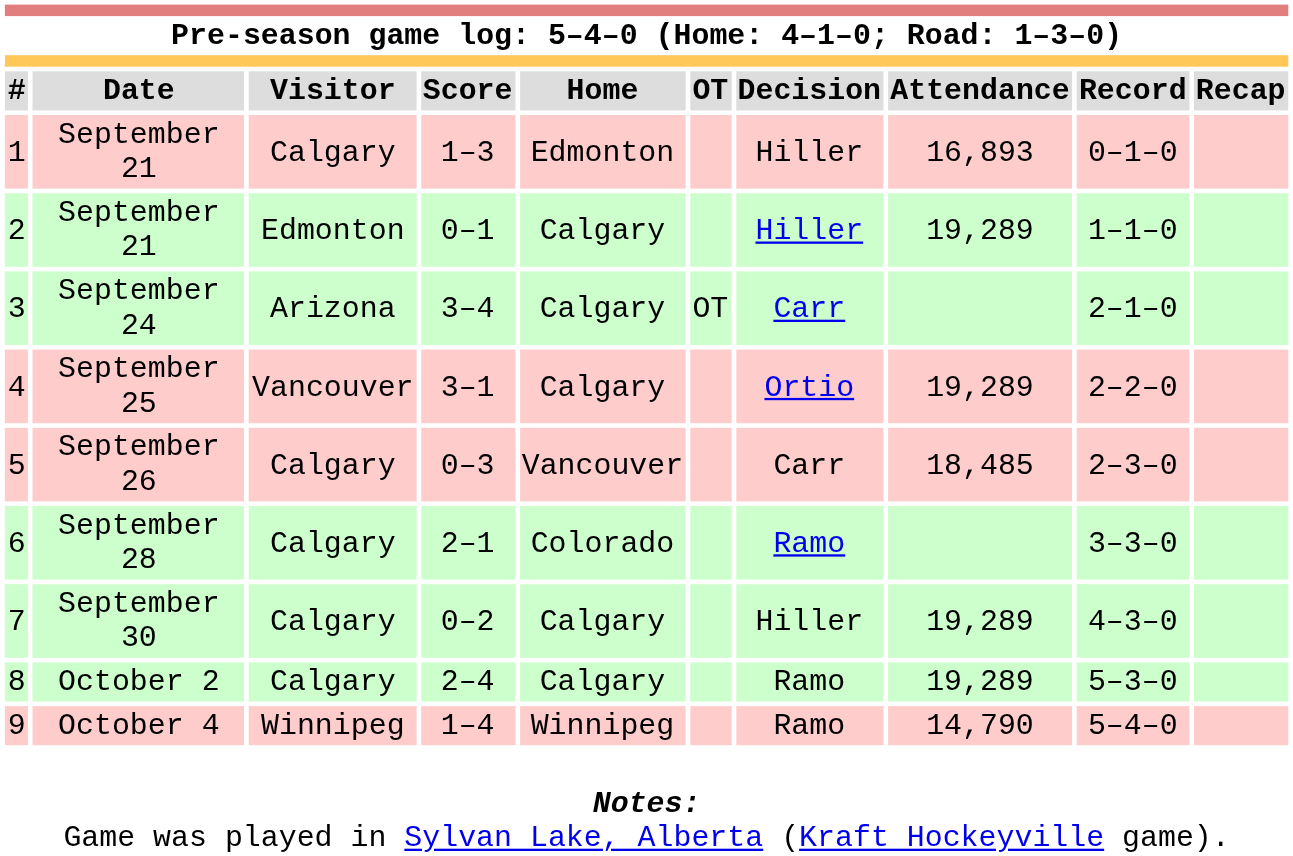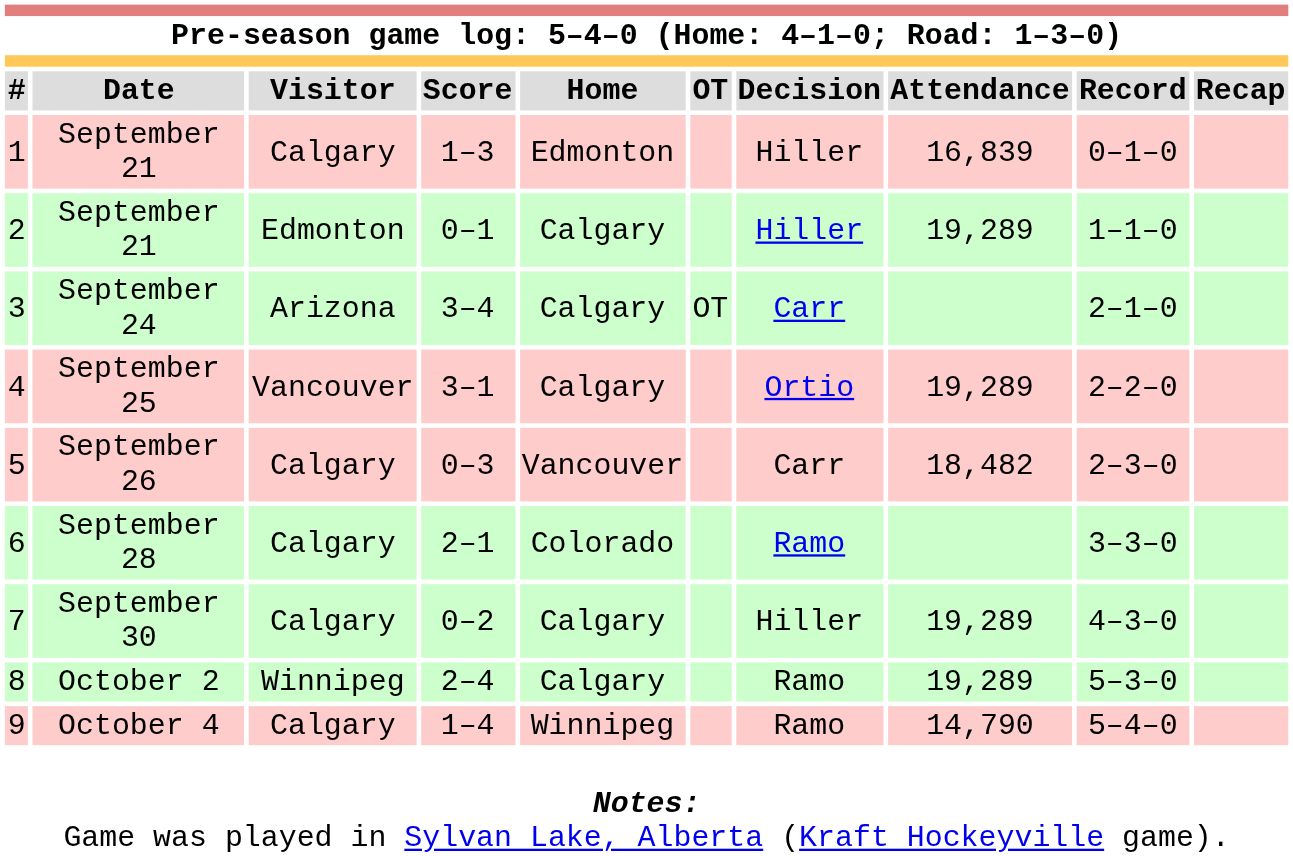1 / September 21 | Attendance: 16,893 -> 16,839
September 26 | Attendance: 18,485 -> 18,482
October 2 | Visitor: Calgary -> Winnipeg
October 4 | Visitor: Winnipeg -> Calgary
